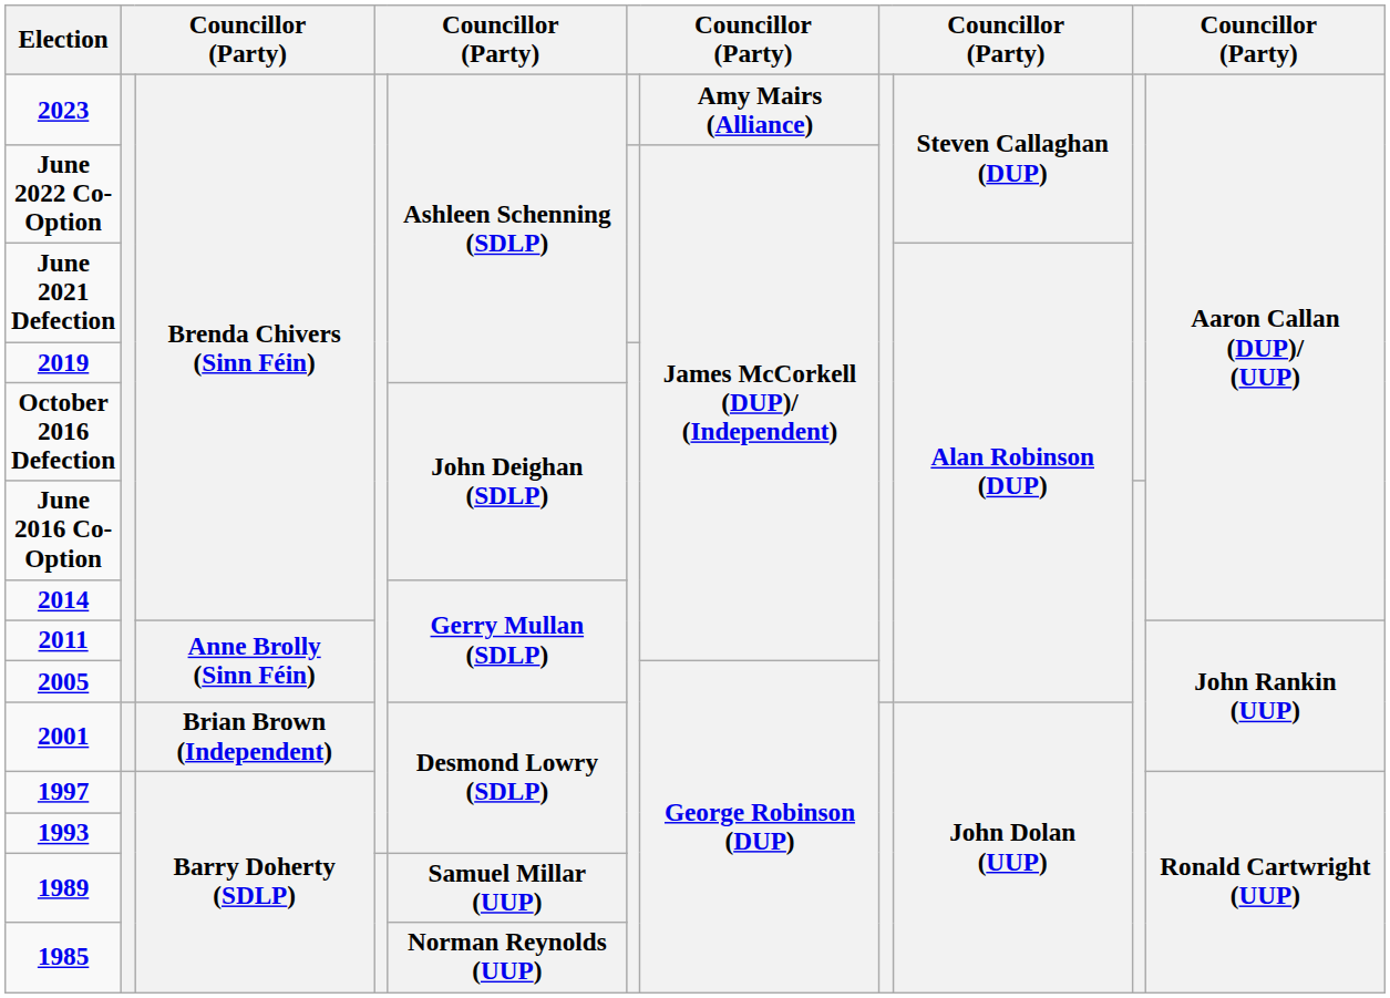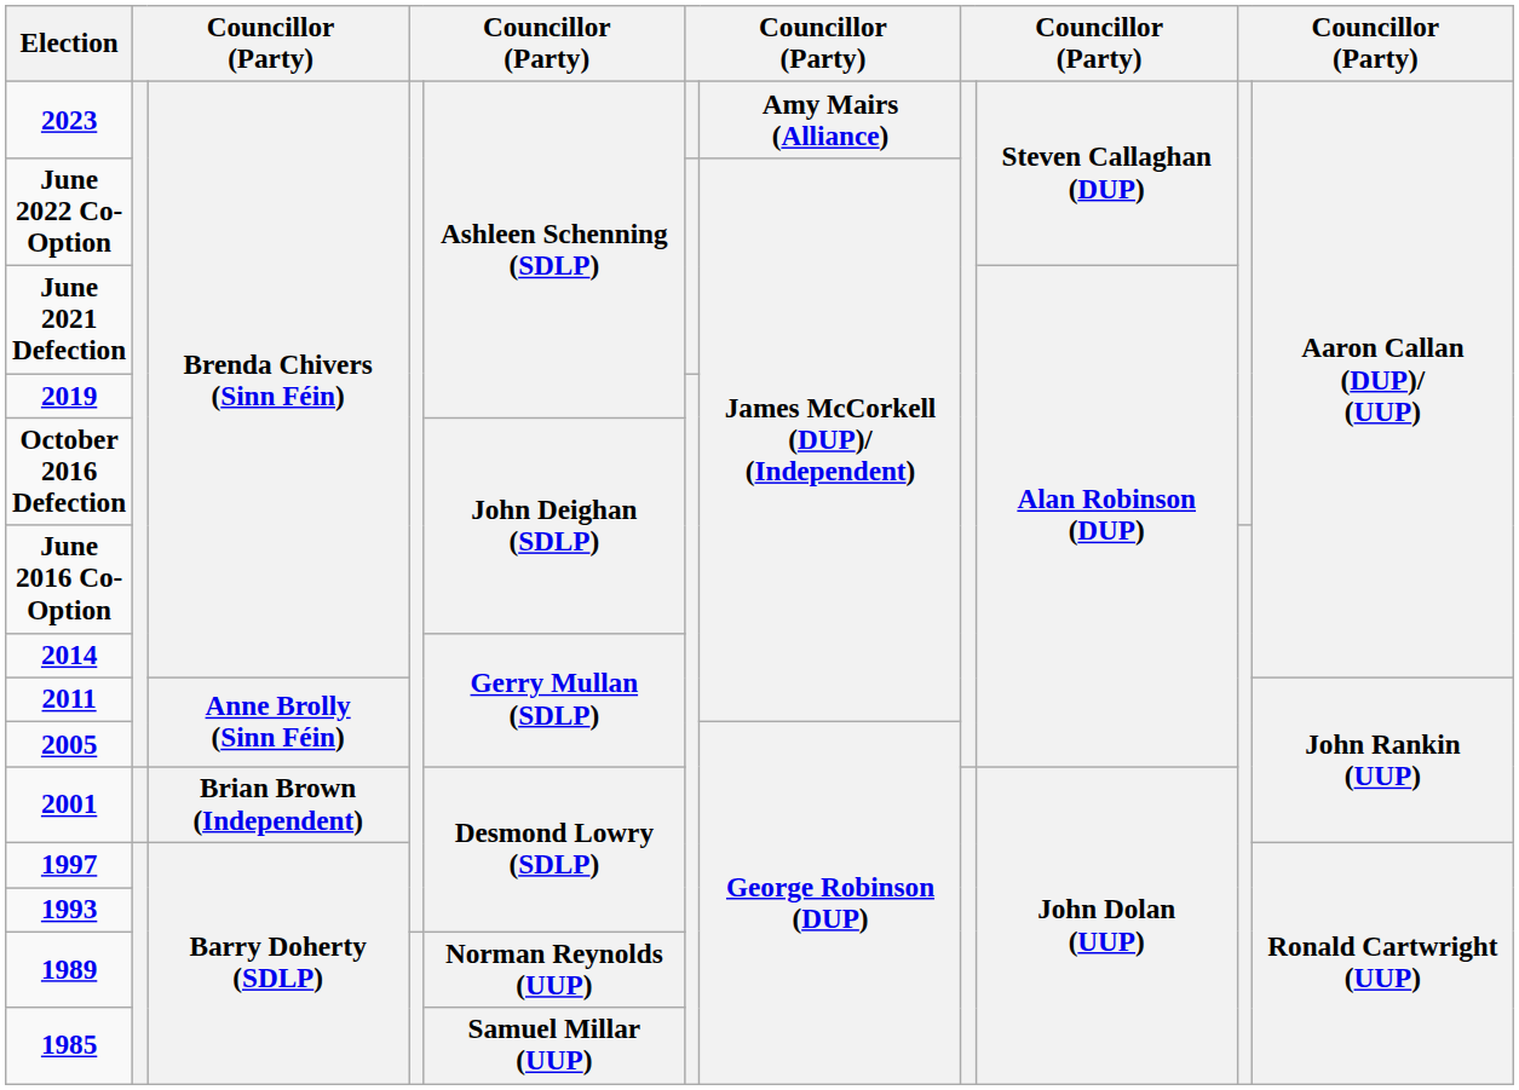1989 | column 5: Samuel Millar (UUP) -> Norman Reynolds (UUP)
1985 | column 5: Norman Reynolds (UUP) -> Samuel Millar (UUP)
